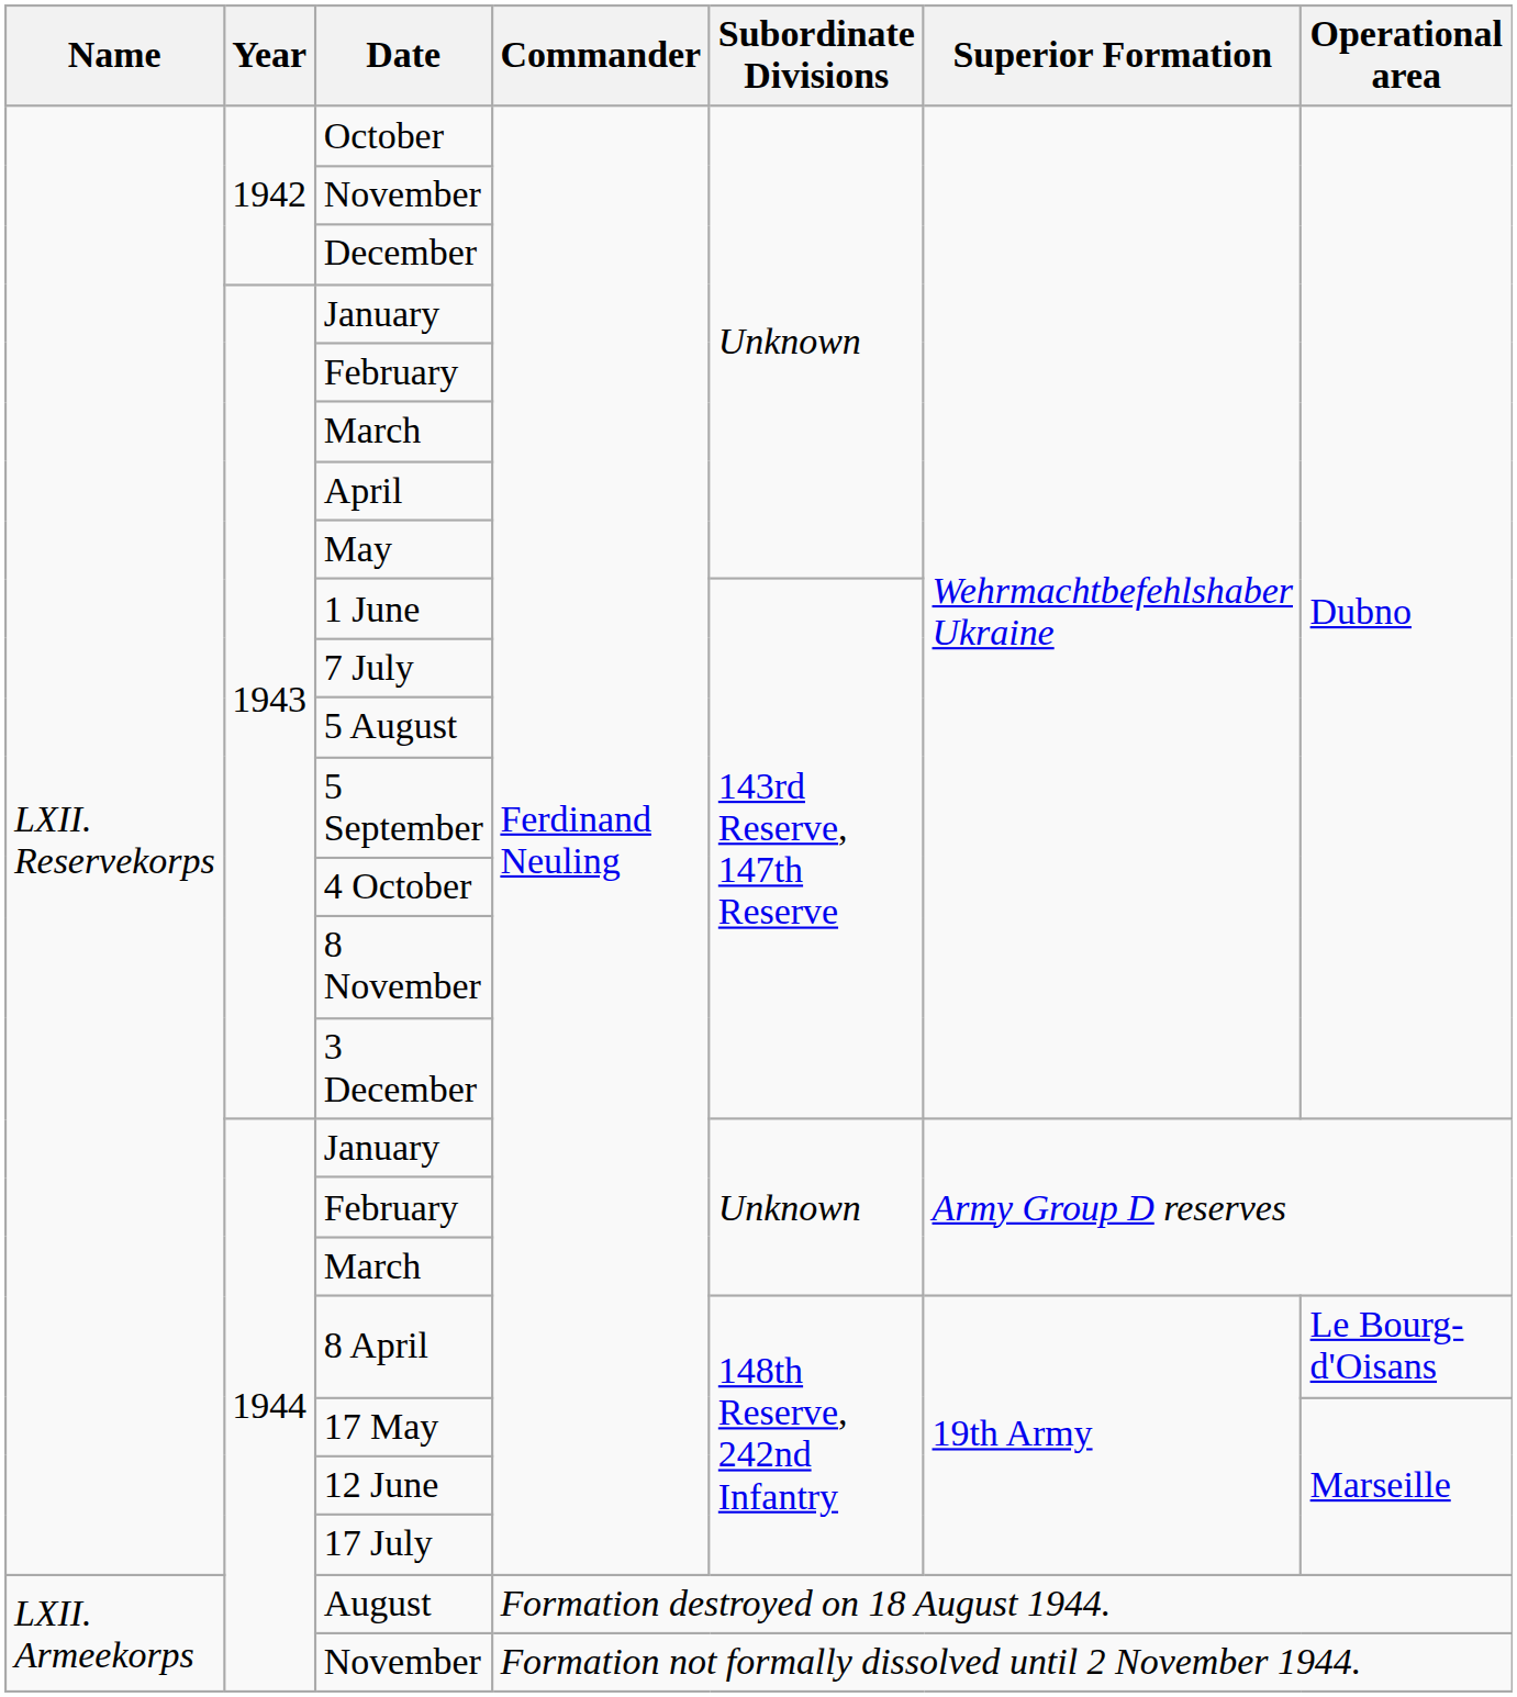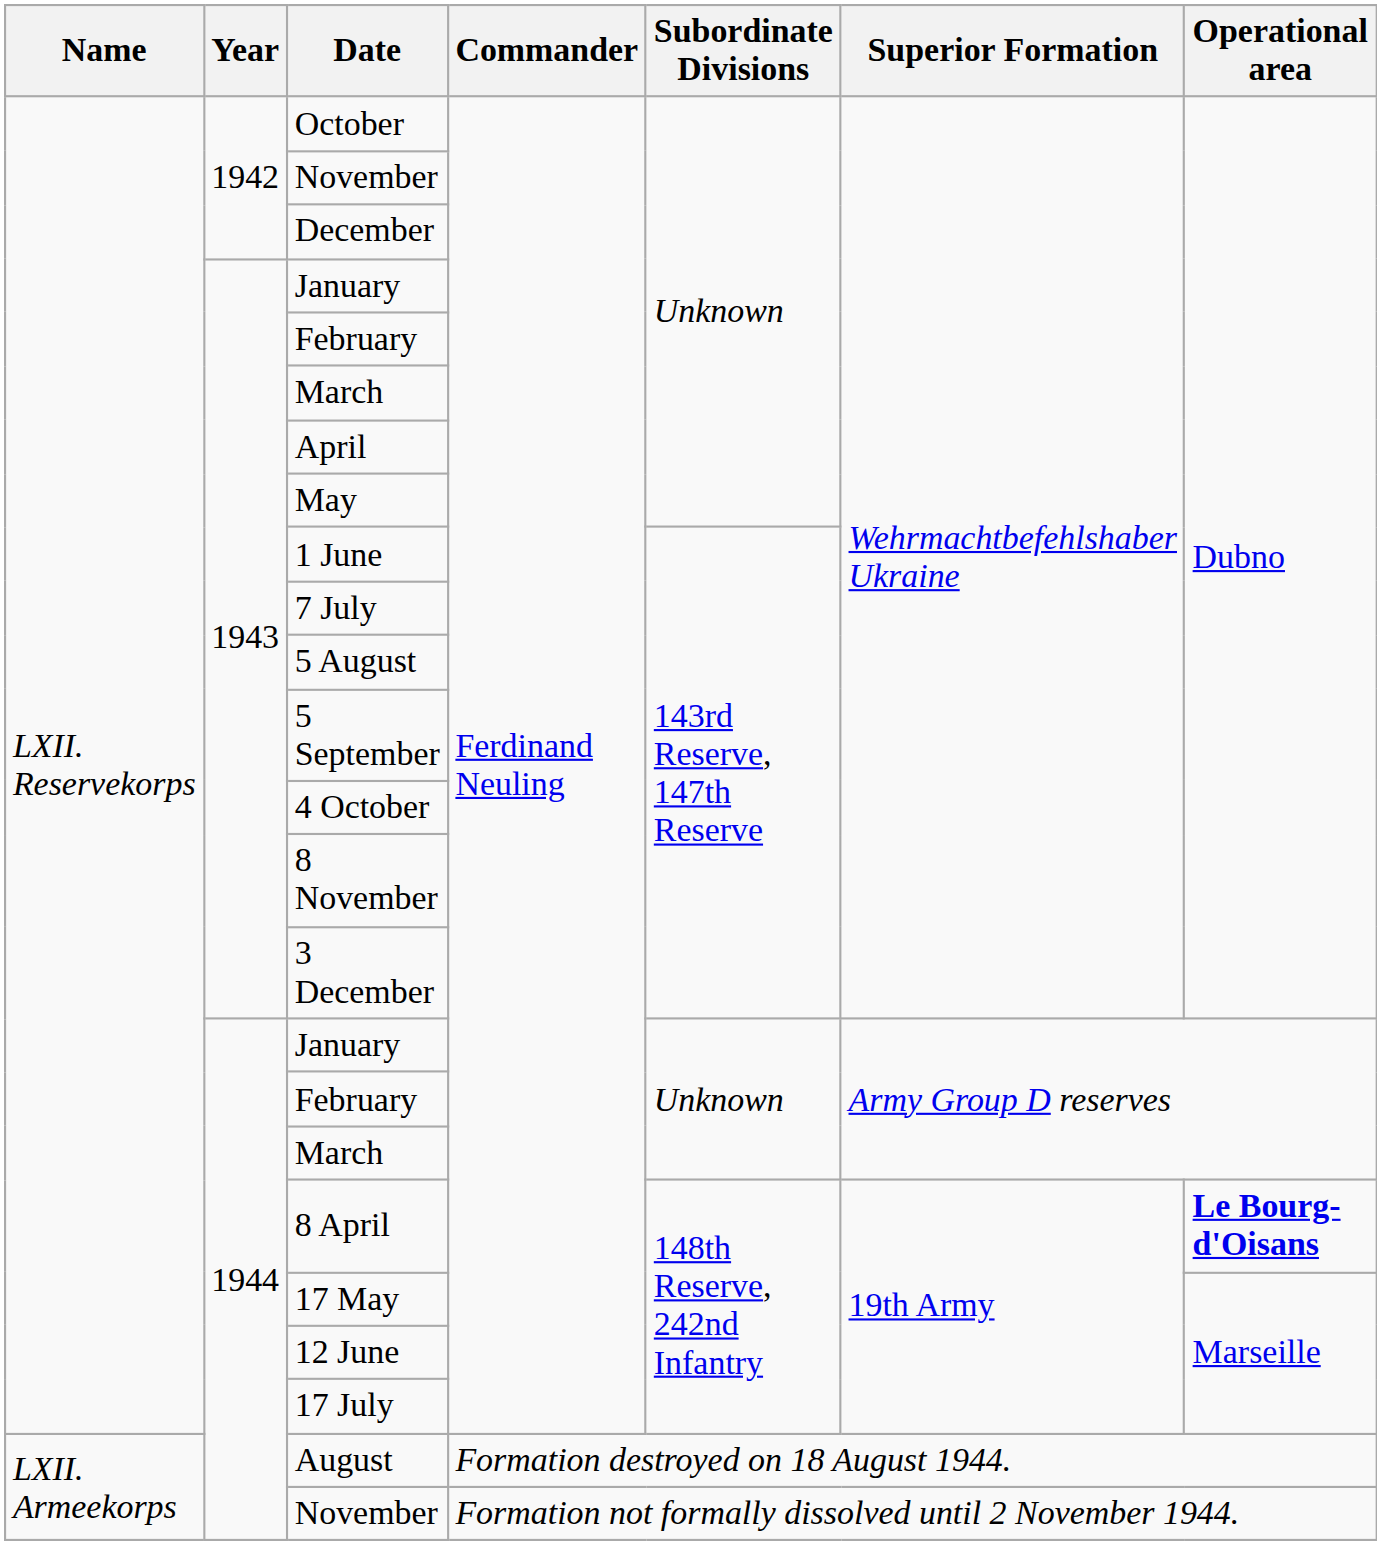8 April | Operational area: normal -> bold
